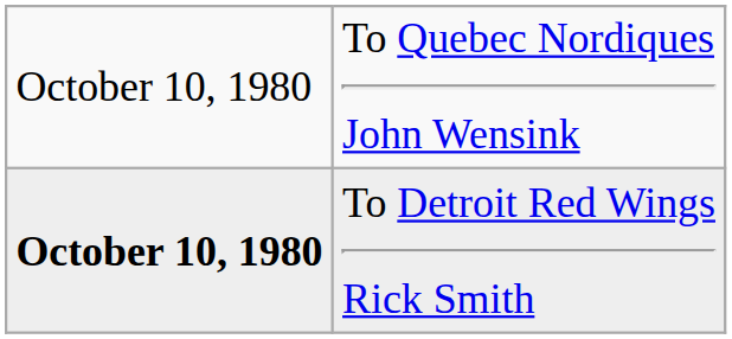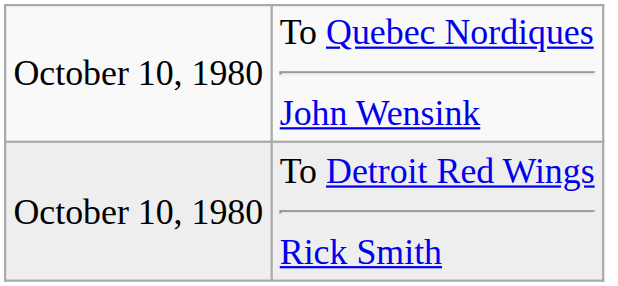row 2 | column 1: bold -> normal
